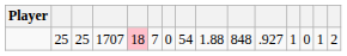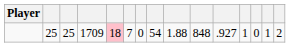row 2 | column 4: 1707 -> 1709
